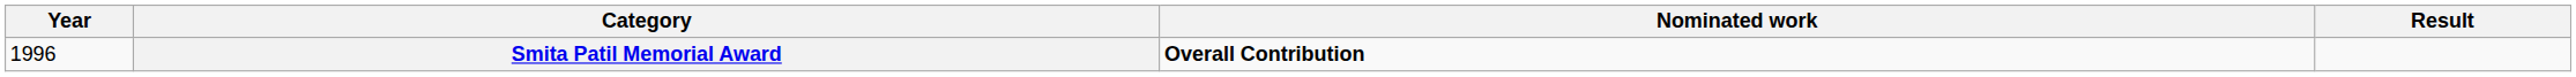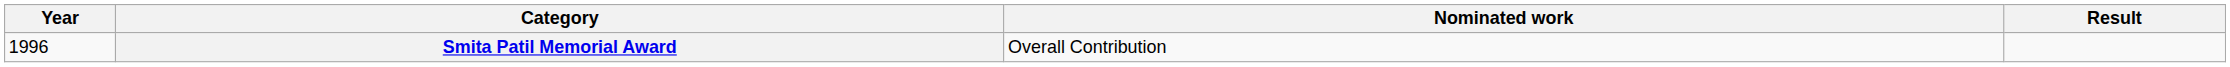row 2 | Nominated work: bold -> normal
